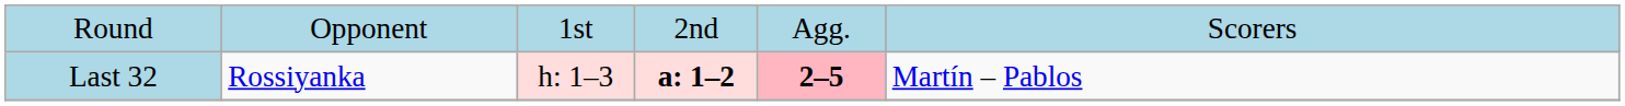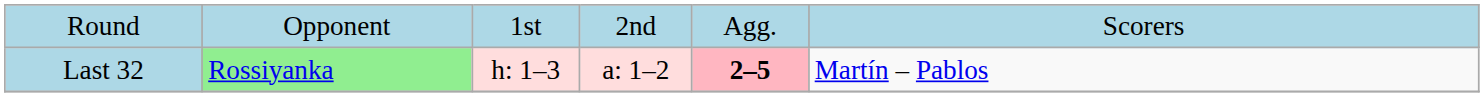Last 32 | column 2: no background -> lightgreen background
Last 32 | column 4: bold -> normal
